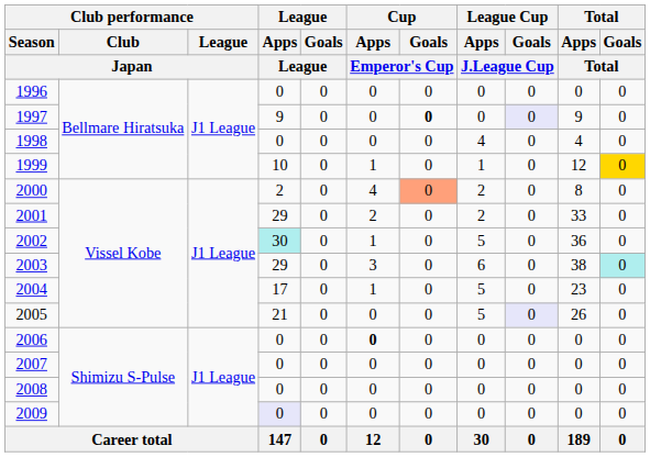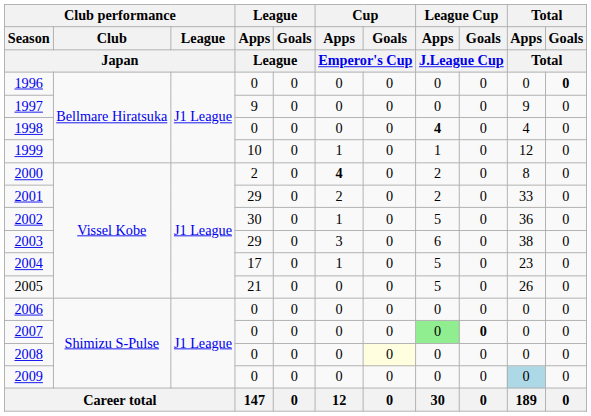1996 | Total / Goals / Total: normal -> bold
1997 | Cup / Goals / Emperor's Cup: bold -> normal
1997 | League Cup / Goals / J.League Cup: lavender background -> no background
1998 | League Cup / Apps / J.League Cup: normal -> bold
1999 | Total / Goals / Total: gold background -> no background
2000 | Cup / Apps / Emperor's Cup: normal -> bold
2000 | Cup / Goals / Emperor's Cup: lightsalmon background -> no background
2002 | League / Apps / League: paleturquoise background -> no background
2003 | Total / Goals / Total: paleturquoise background -> no background
2005 | League Cup / Goals / J.League Cup: lavender background -> no background
2006 | Cup / Apps / Emperor's Cup: bold -> normal
2007 | League Cup / Apps / J.League Cup: no background -> lightgreen background
2007 | League Cup / Goals / J.League Cup: normal -> bold
2008 | Cup / Goals / Emperor's Cup: no background -> lightyellow background
2009 | League / Apps / League: lavender background -> no background
2009 | Total / Apps / Total: no background -> lightblue background
